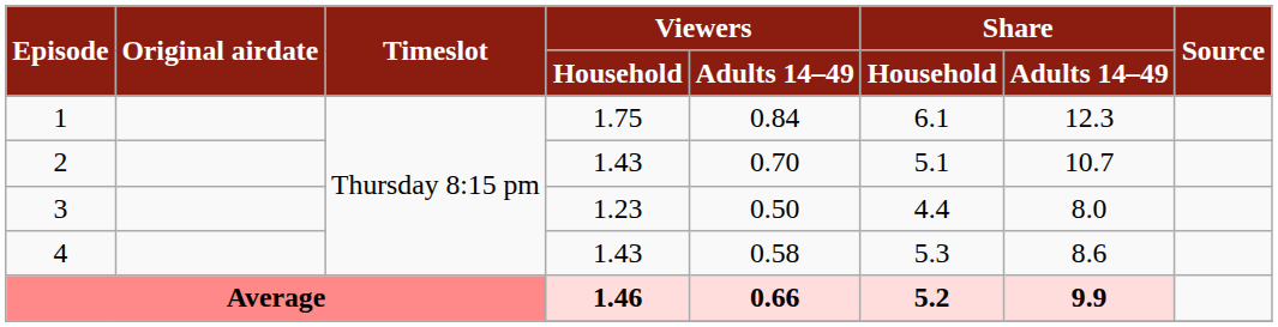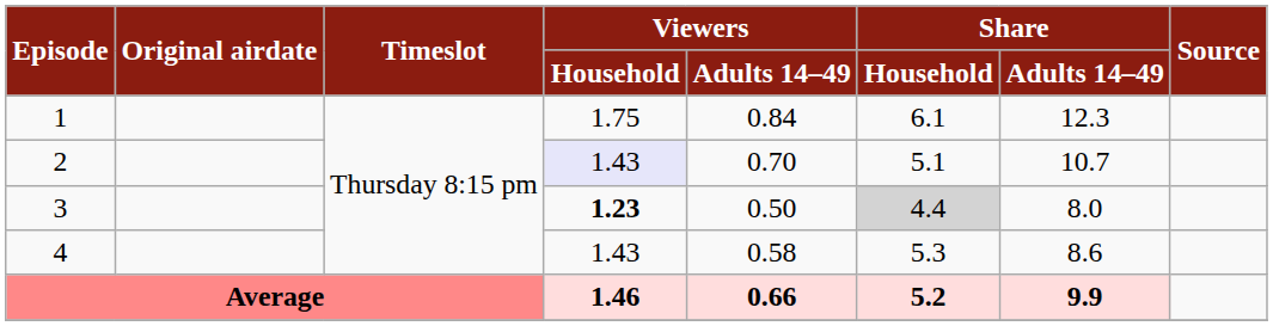2 | Viewers / Household: no background -> lavender background
3 | Viewers / Household: normal -> bold
3 | Share / Household: no background -> lightgrey background
